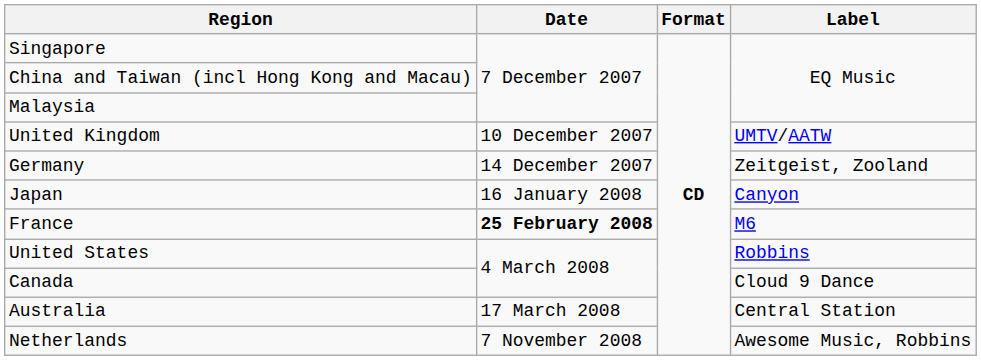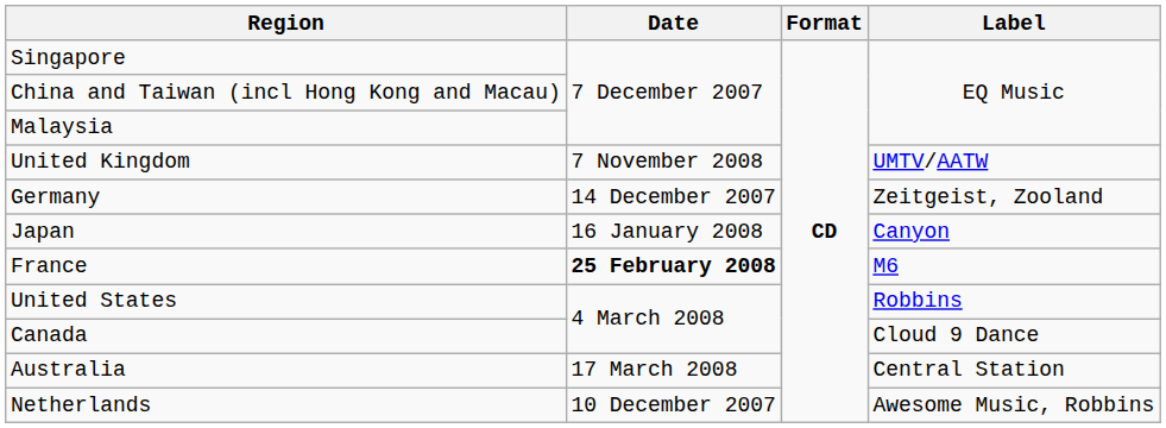United Kingdom | Date: 10 December 2007 -> 7 November 2008
Netherlands | Date: 7 November 2008 -> 10 December 2007
